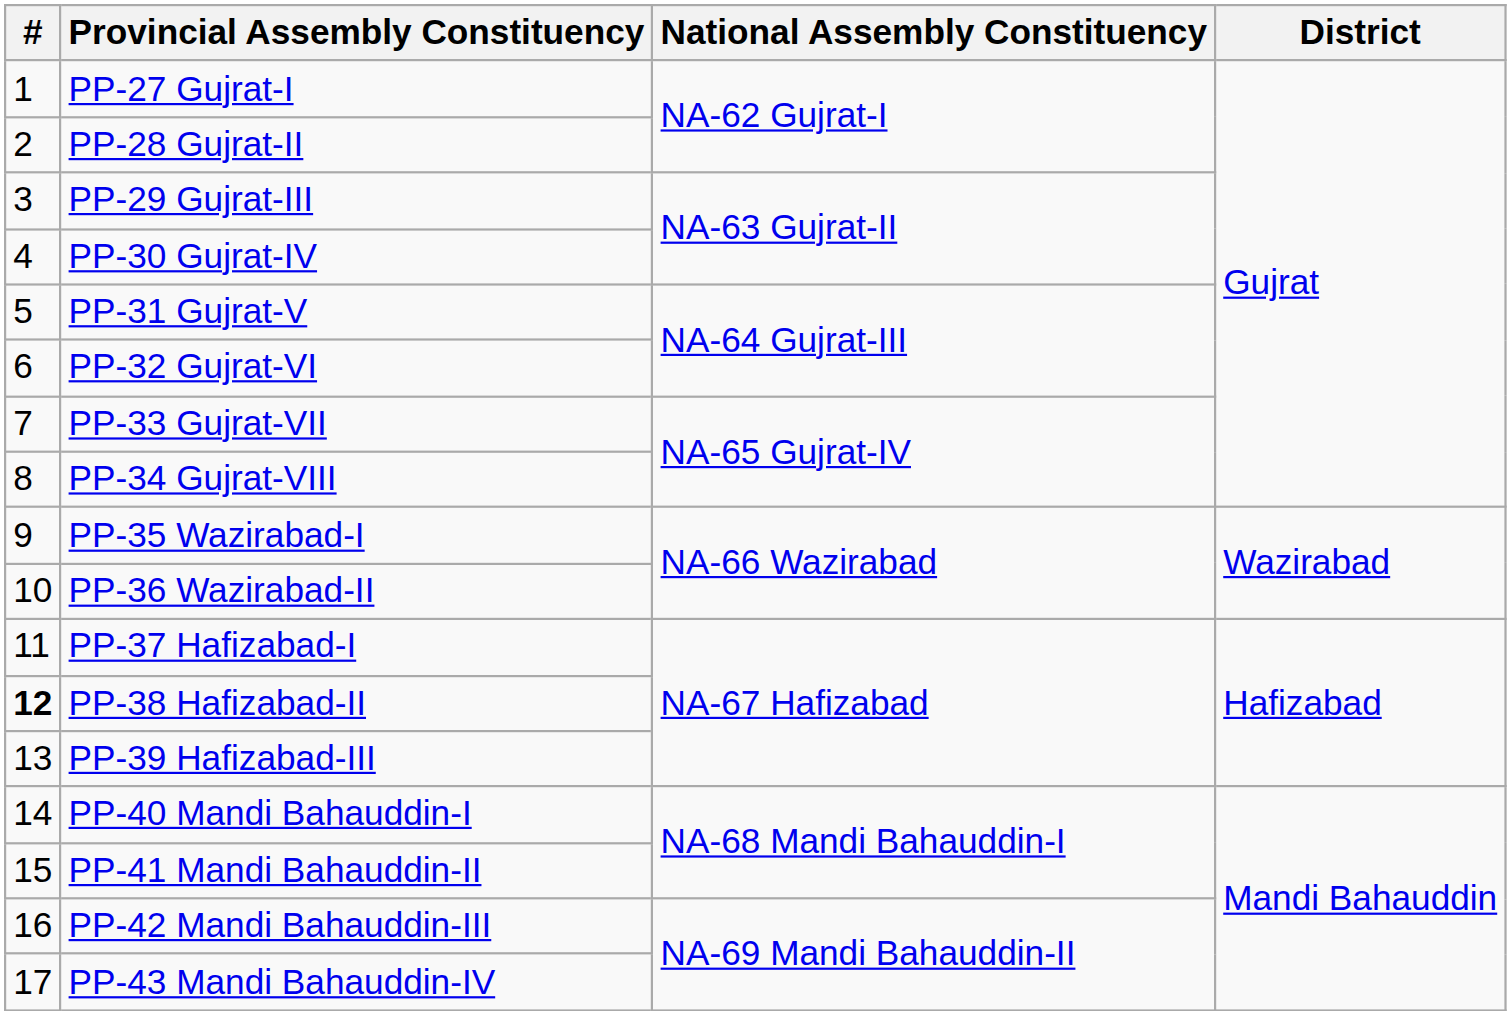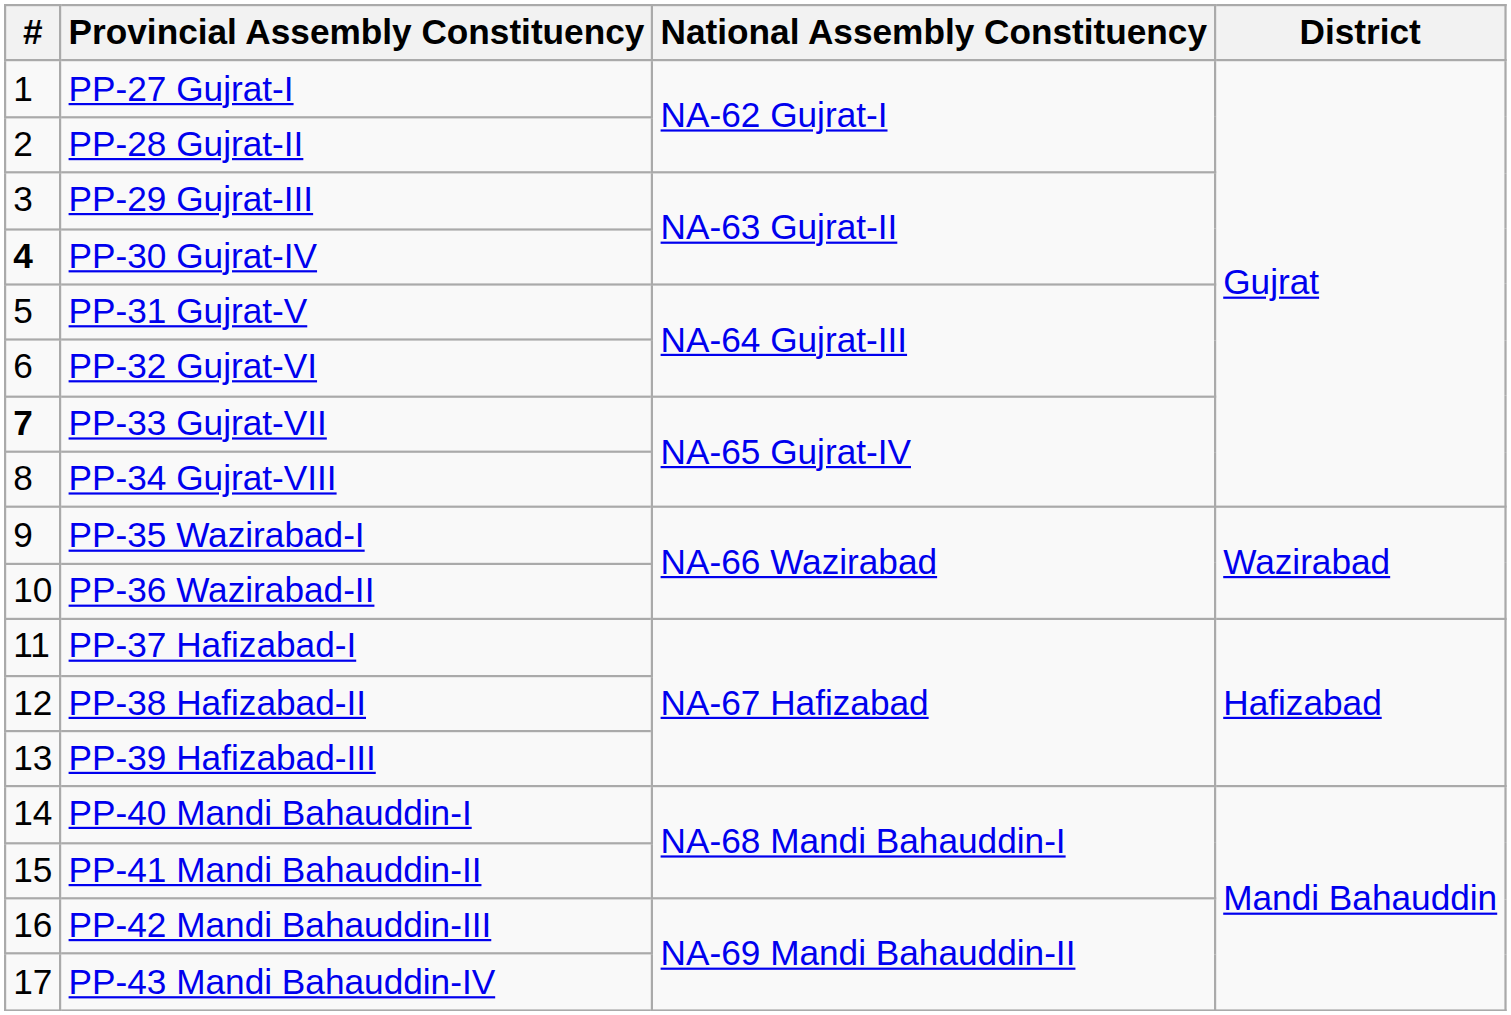PP-30 Gujrat-IV | #: normal -> bold
PP-33 Gujrat-VII | #: normal -> bold
PP-38 Hafizabad-II | #: bold -> normal
